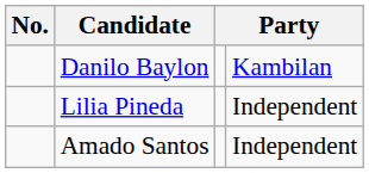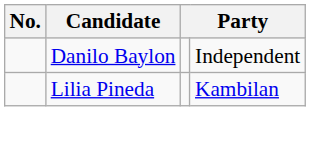Danilo Baylon | column 4: Kambilan -> Independent
Lilia Pineda | column 4: Independent -> Kambilan
- row: Amado Santos | Independent
